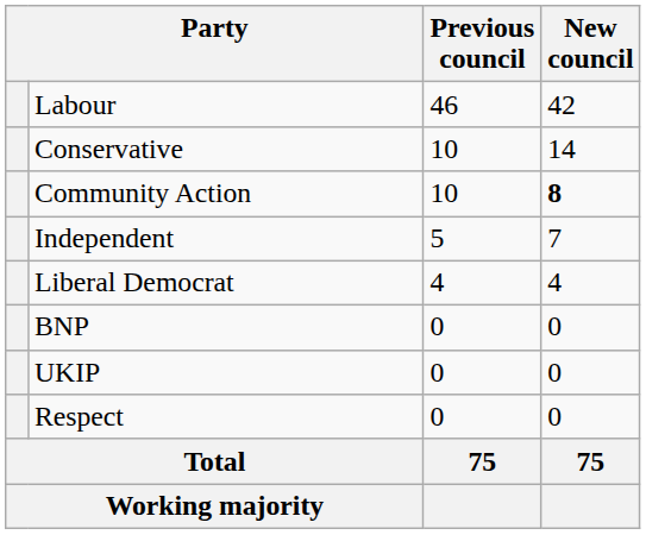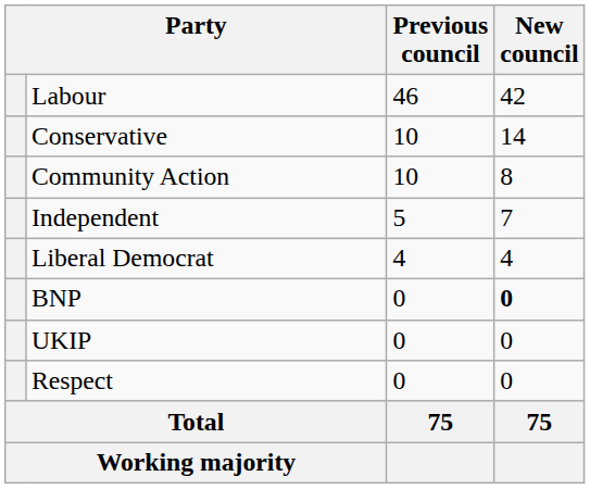Community Action | New council: bold -> normal
BNP | New council: normal -> bold
